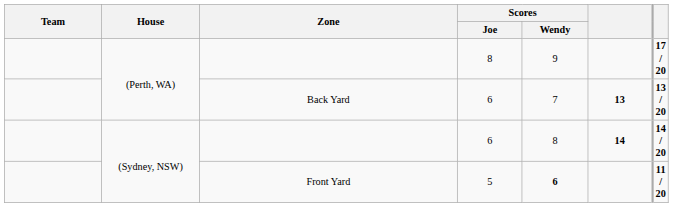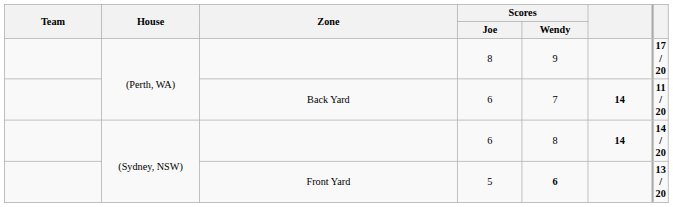Back Yard | column 6: 13 -> 14
Back Yard | column 7: 13 / 20 -> 11 / 20
Front Yard | column 7: 11 / 20 -> 13 / 20
